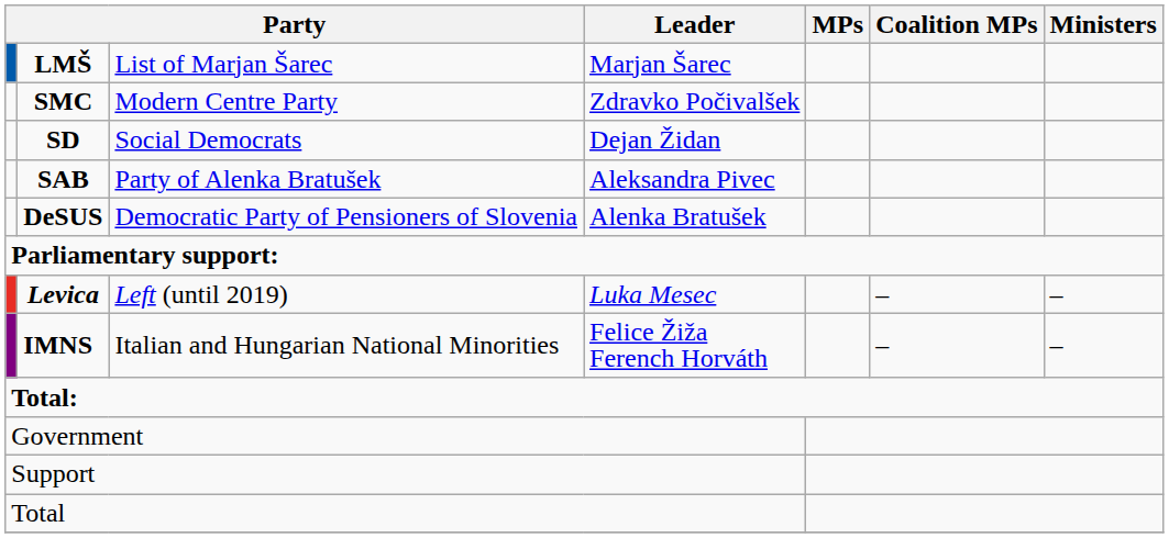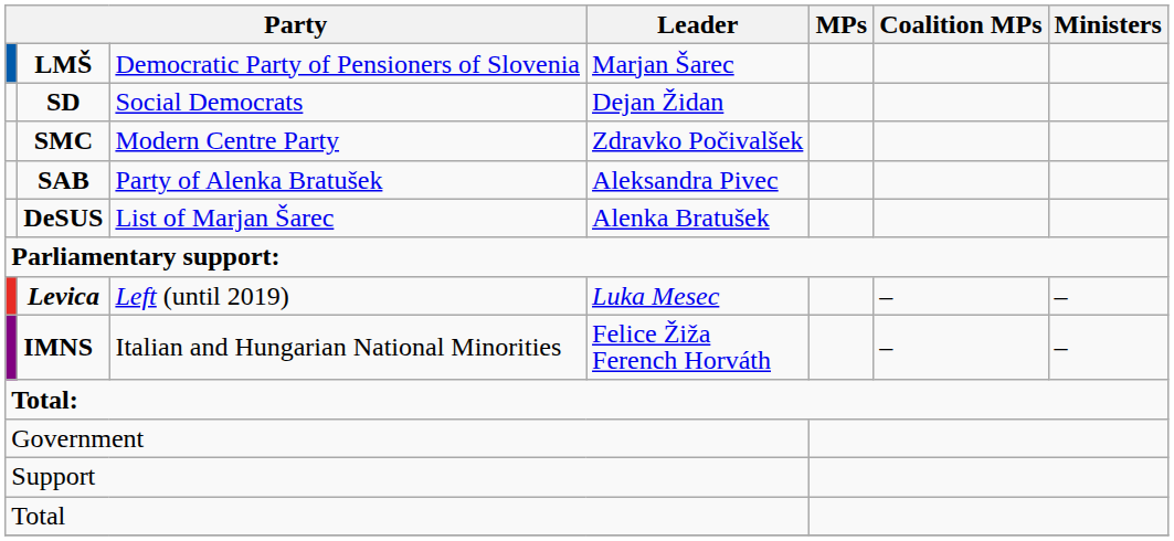LMŠ | column 3: List of Marjan Šarec -> Democratic Party of Pensioners of Slovenia
rows swapped: SD <-> SMC
DeSUS | column 3: Democratic Party of Pensioners of Slovenia -> List of Marjan Šarec
